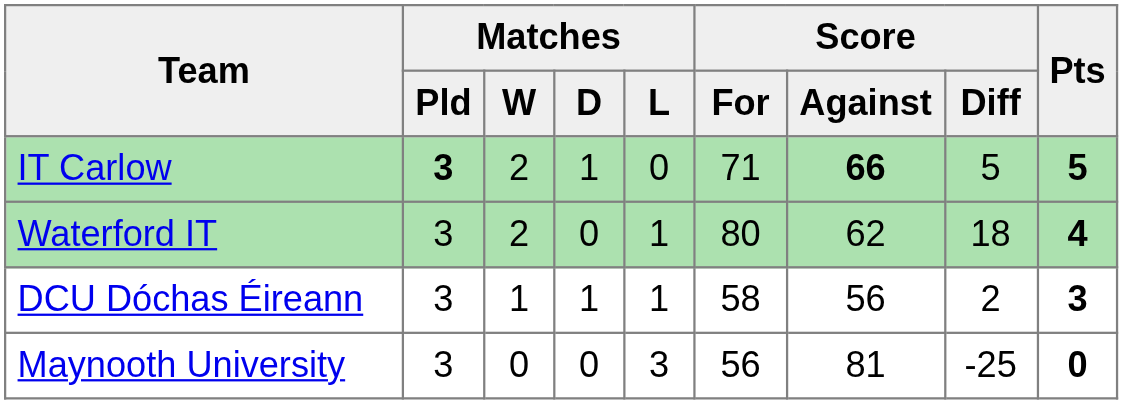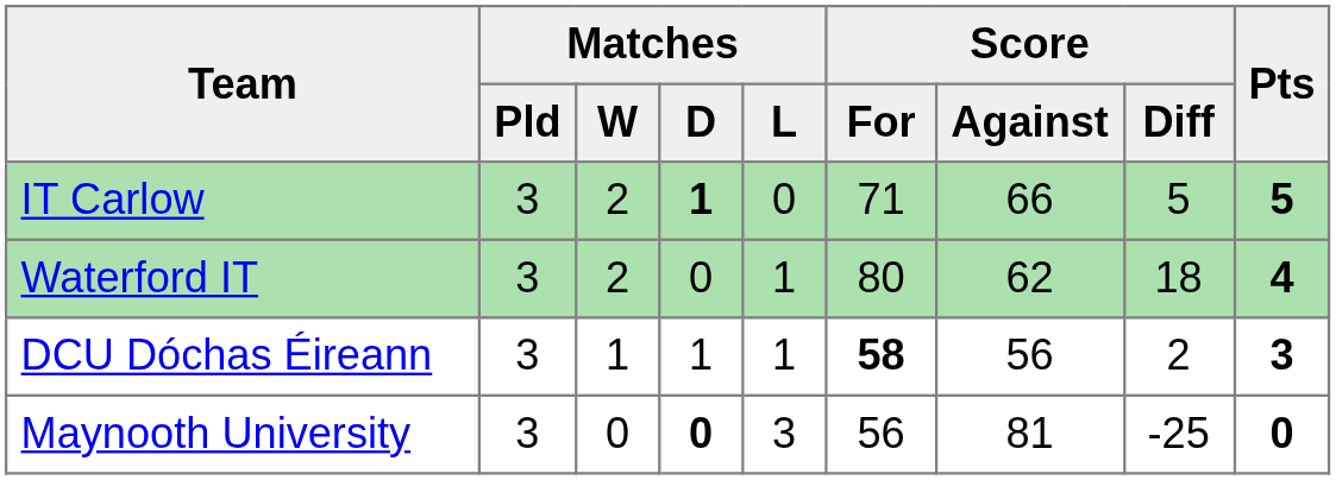IT Carlow | Matches / Pld: bold -> normal
IT Carlow | Matches / D: normal -> bold
IT Carlow | Score / Against: bold -> normal
DCU Dóchas Éireann | Score / For: normal -> bold
Maynooth University | Matches / D: normal -> bold
